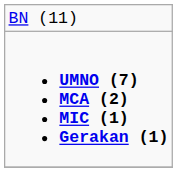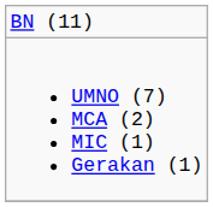row 2 | column 1: bold -> normal
